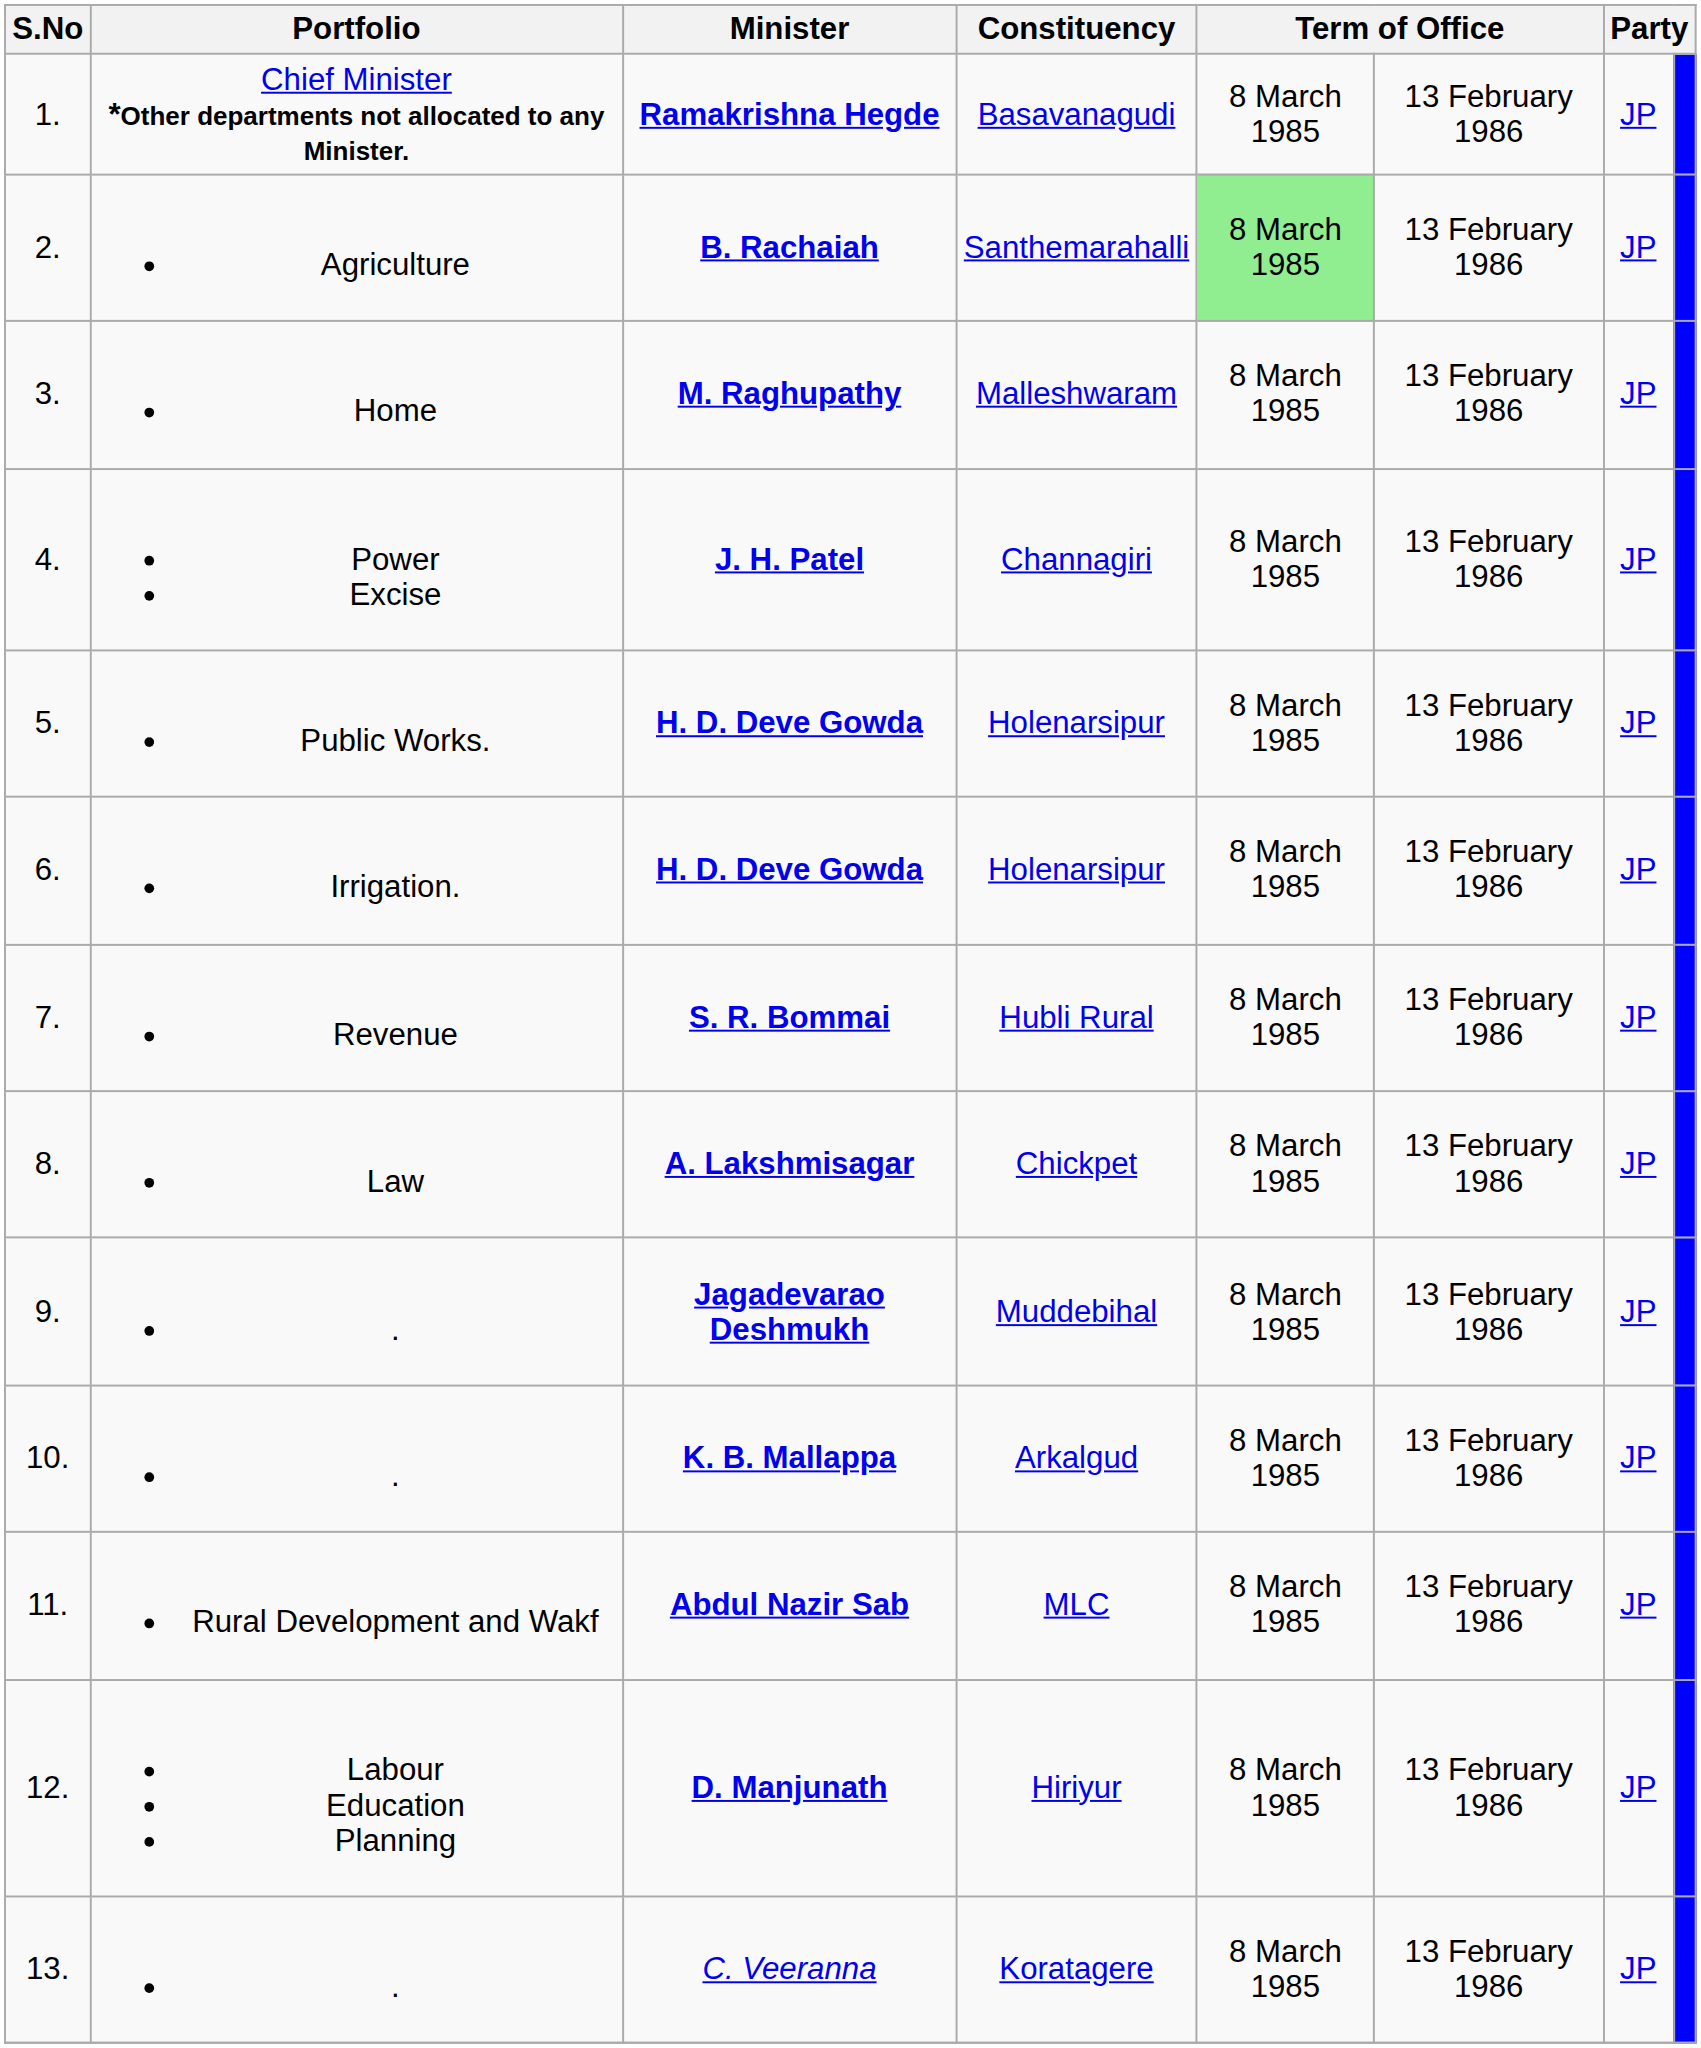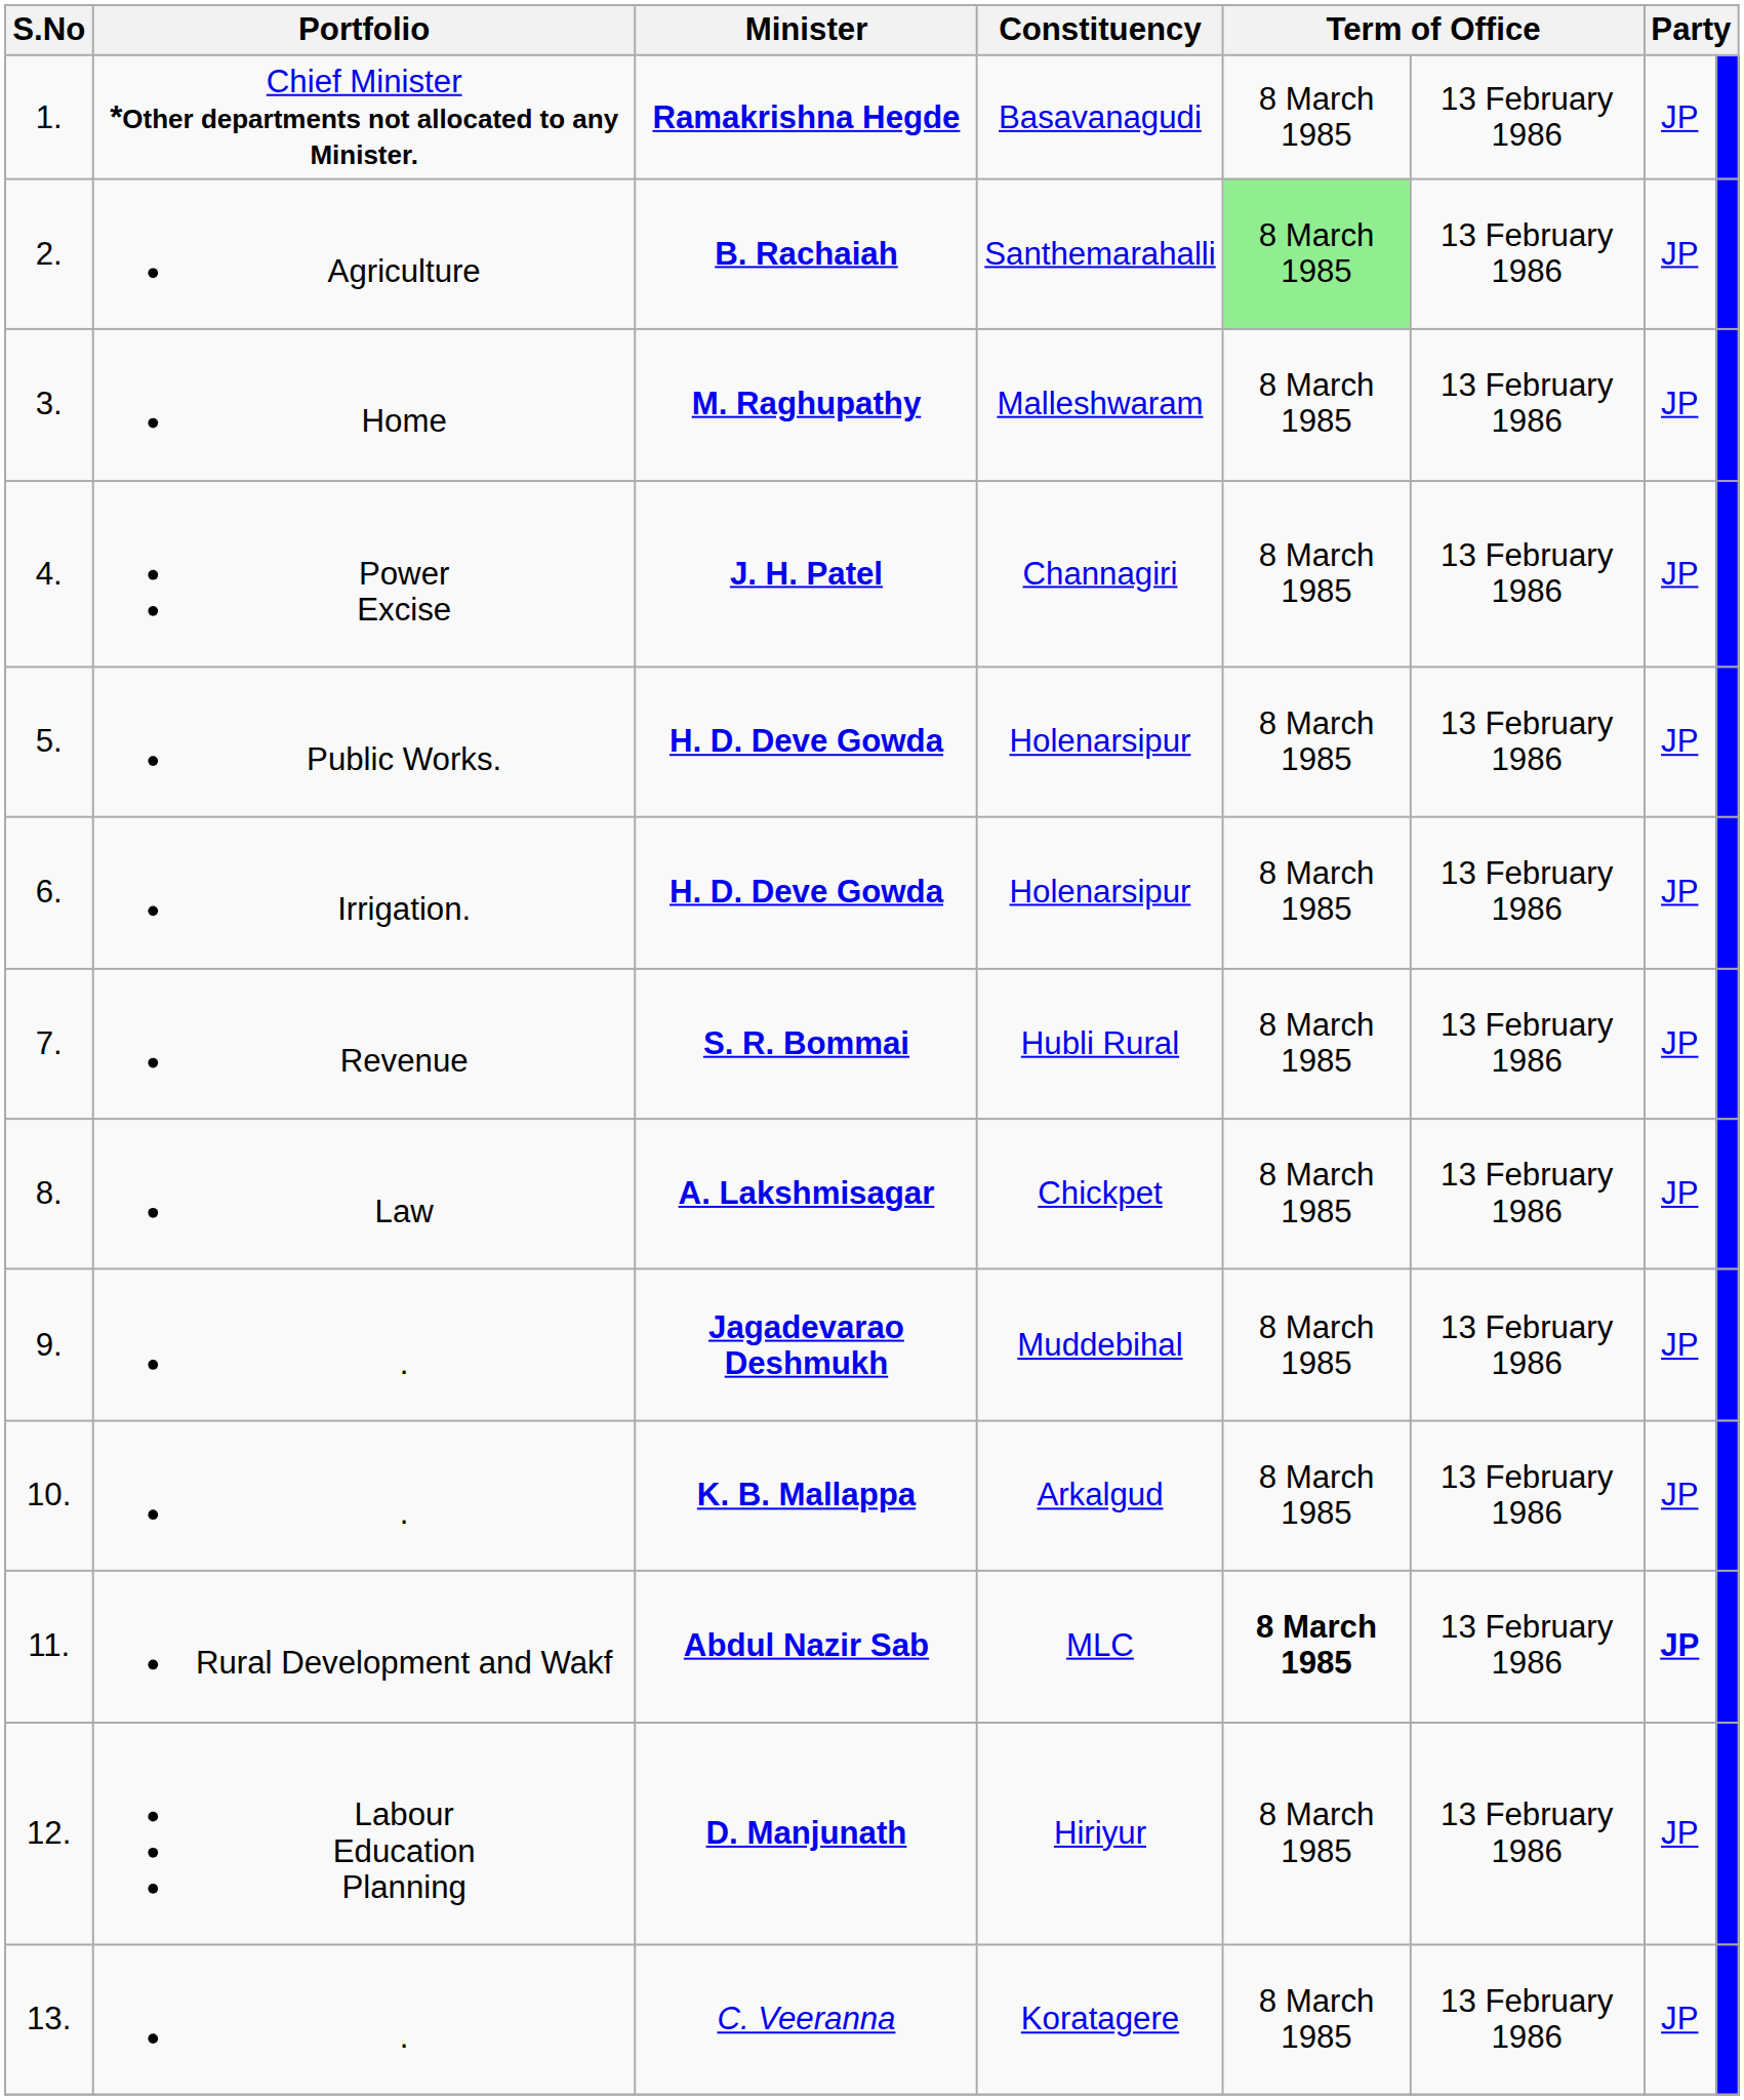Abdul Nazir Sab | column 5: normal -> bold
Abdul Nazir Sab | column 7: normal -> bold
